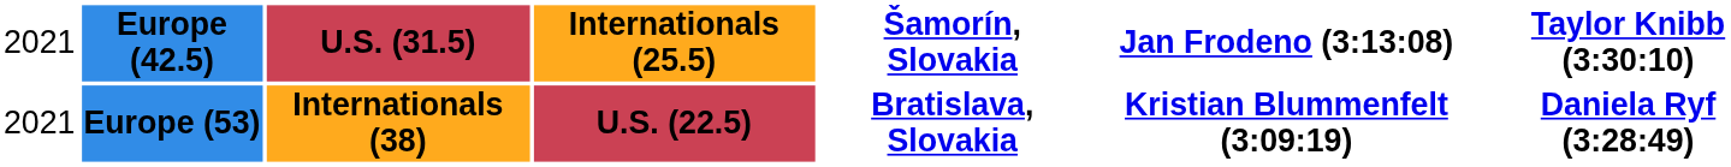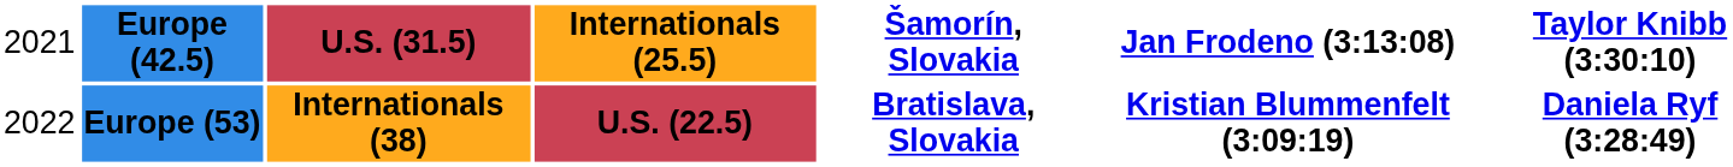Europe (53) | column 1: 2021 -> 2022
